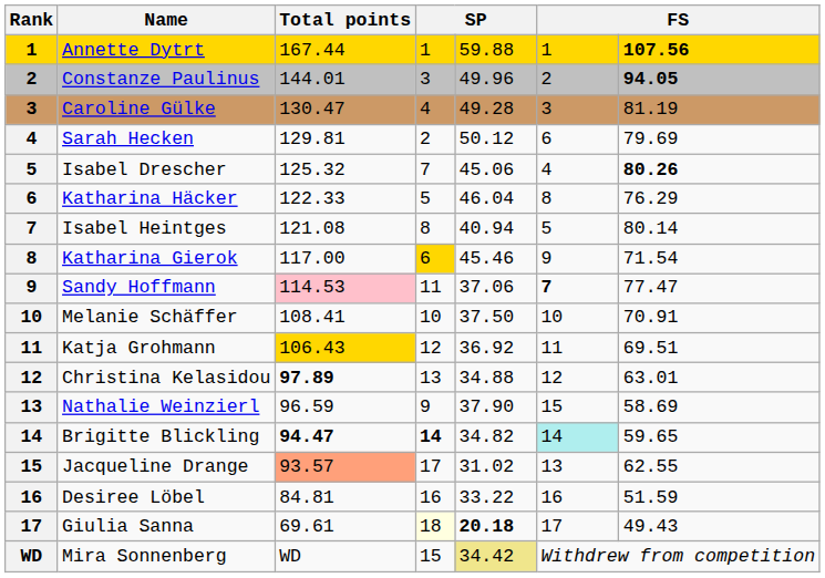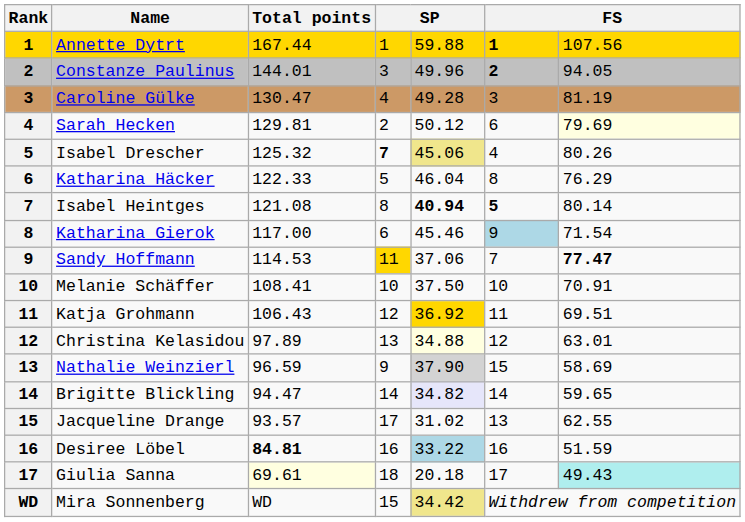Annette Dytrt | column 6: normal -> bold
Annette Dytrt | column 7: bold -> normal
Constanze Paulinus | column 6: normal -> bold
Constanze Paulinus | column 7: bold -> normal
Sarah Hecken | column 7: no background -> lightyellow background
Isabel Drescher | column 4: normal -> bold
Isabel Drescher | column 5: no background -> khaki background
Isabel Drescher | column 7: bold -> normal
Isabel Heintges | column 5: normal -> bold
Isabel Heintges | column 6: normal -> bold
Katharina Gierok | column 4: gold background -> no background
Katharina Gierok | column 6: no background -> lightblue background
Sandy Hoffmann | Total points: pink background -> no background
Sandy Hoffmann | column 4: no background -> gold background
Sandy Hoffmann | column 6: bold -> normal
Sandy Hoffmann | column 7: normal -> bold
Katja Grohmann | Total points: gold background -> no background
Katja Grohmann | column 5: no background -> gold background
Christina Kelasidou | Total points: bold -> normal
Christina Kelasidou | column 5: no background -> lightyellow background
Nathalie Weinzierl | column 5: no background -> lightgrey background
Brigitte Blickling | Total points: bold -> normal
Brigitte Blickling | column 4: bold -> normal
Brigitte Blickling | column 5: no background -> lavender background
Brigitte Blickling | column 6: paleturquoise background -> no background
Jacqueline Drange | Total points: lightsalmon background -> no background
Desiree Löbel | Total points: normal -> bold
Desiree Löbel | column 5: no background -> lightblue background
Giulia Sanna | Total points: no background -> lightyellow background
Giulia Sanna | column 4: lightyellow background -> no background
Giulia Sanna | column 5: bold -> normal
Giulia Sanna | column 7: no background -> paleturquoise background
